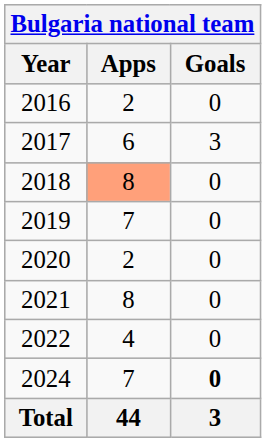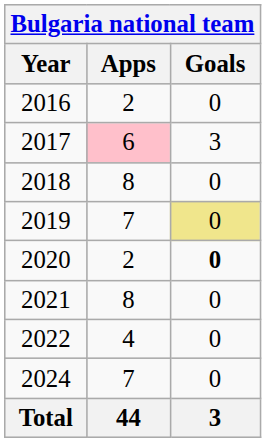2017 | Apps: no background -> pink background
2018 | Apps: lightsalmon background -> no background
2019 | Goals: no background -> khaki background
2020 | Goals: normal -> bold
2024 | Goals: bold -> normal
